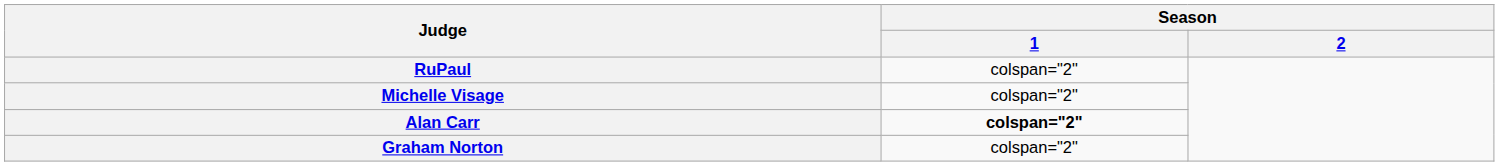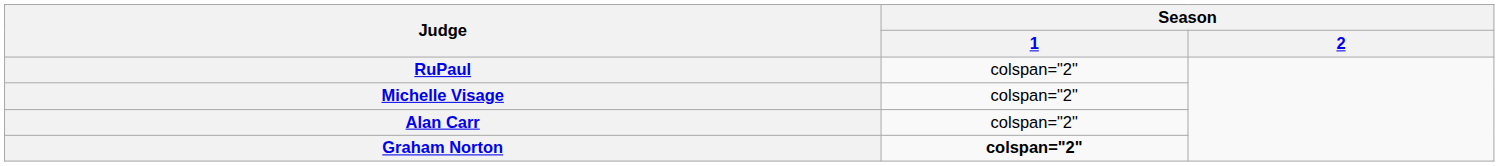Alan Carr | Season / 1: bold -> normal
Graham Norton | Season / 1: normal -> bold
